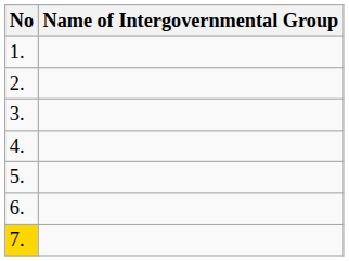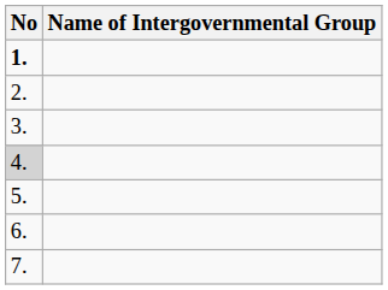1. | No: normal -> bold
4. | No: no background -> lightgrey background
7. | No: gold background -> no background
